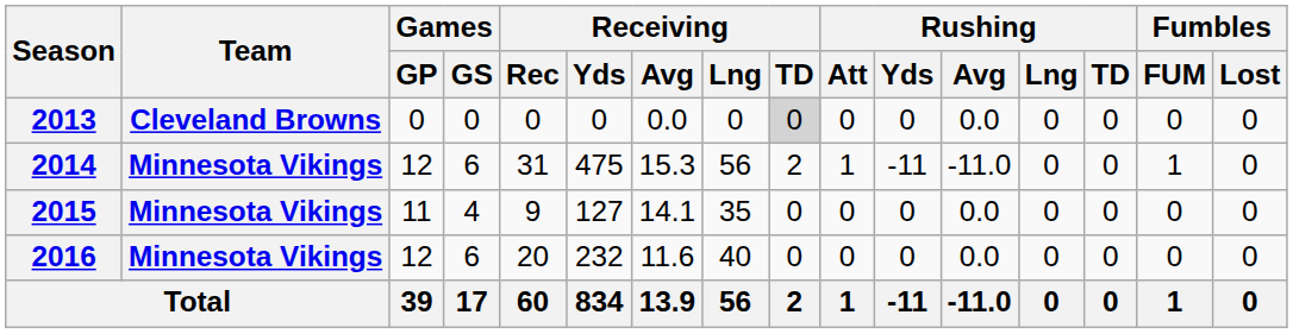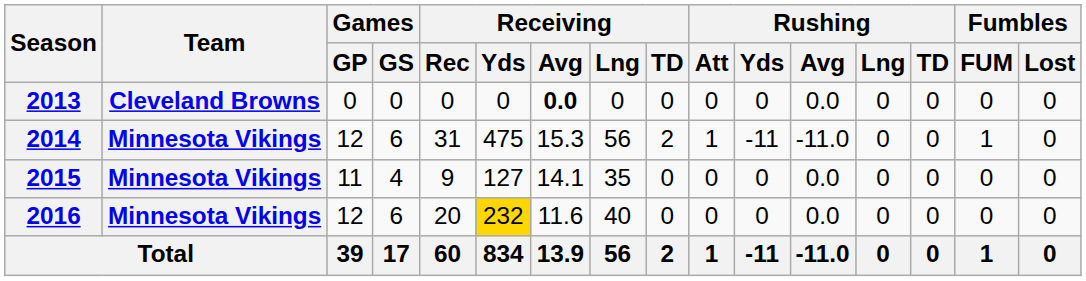2013 | Receiving / Avg: normal -> bold
2013 | Receiving / TD: lightgrey background -> no background
2016 | Receiving / Yds: no background -> gold background
